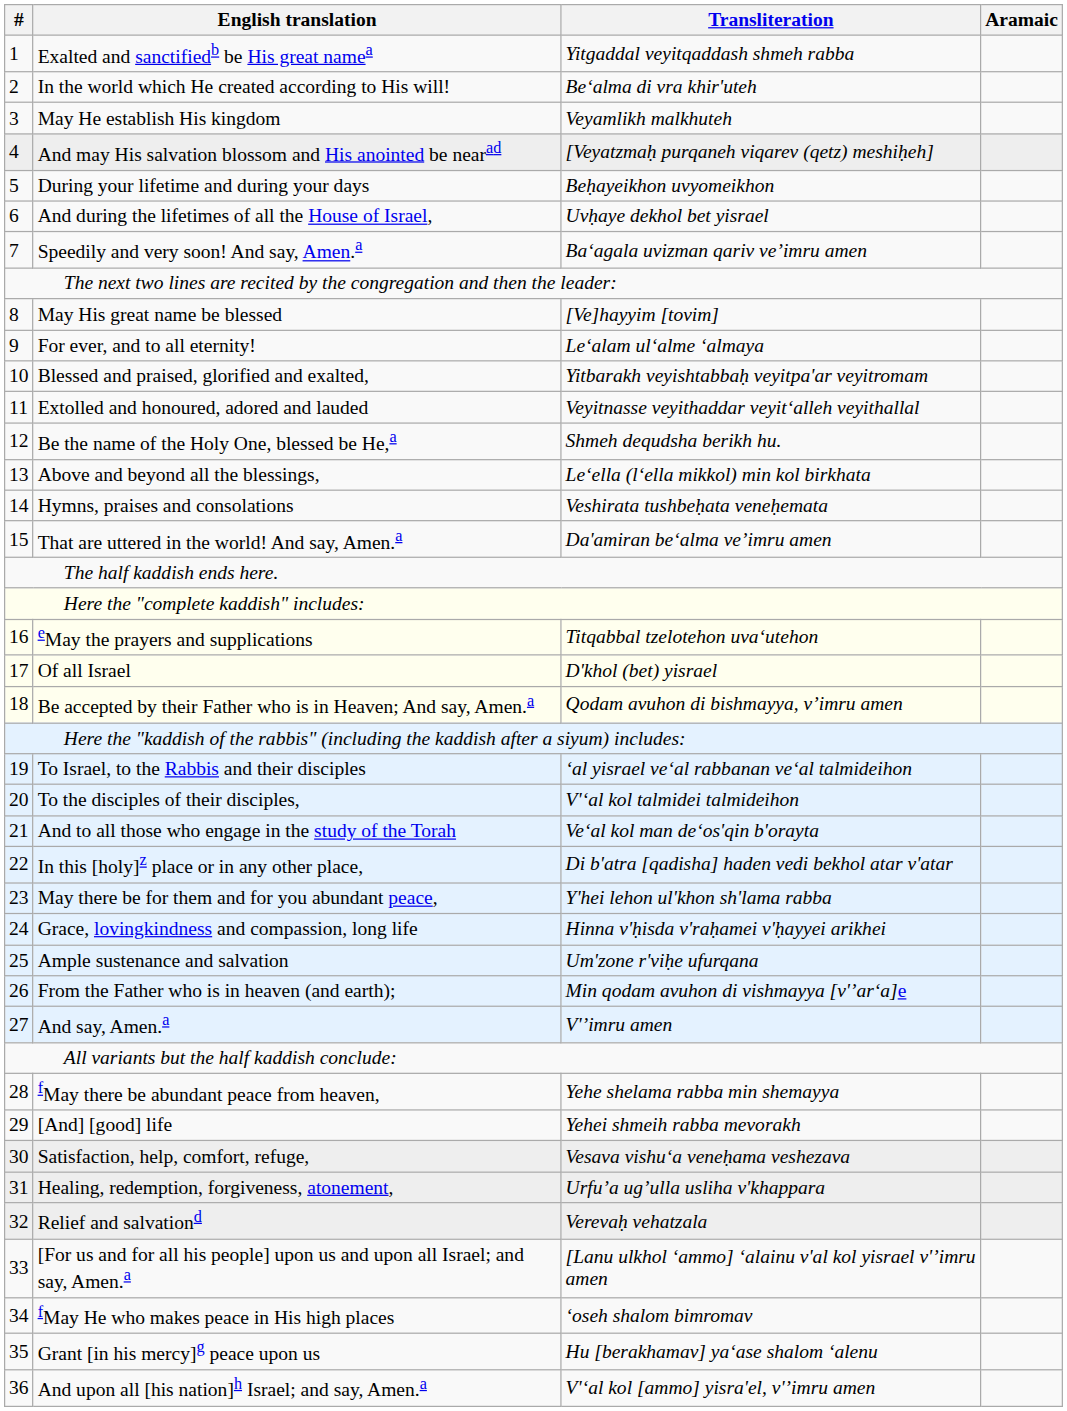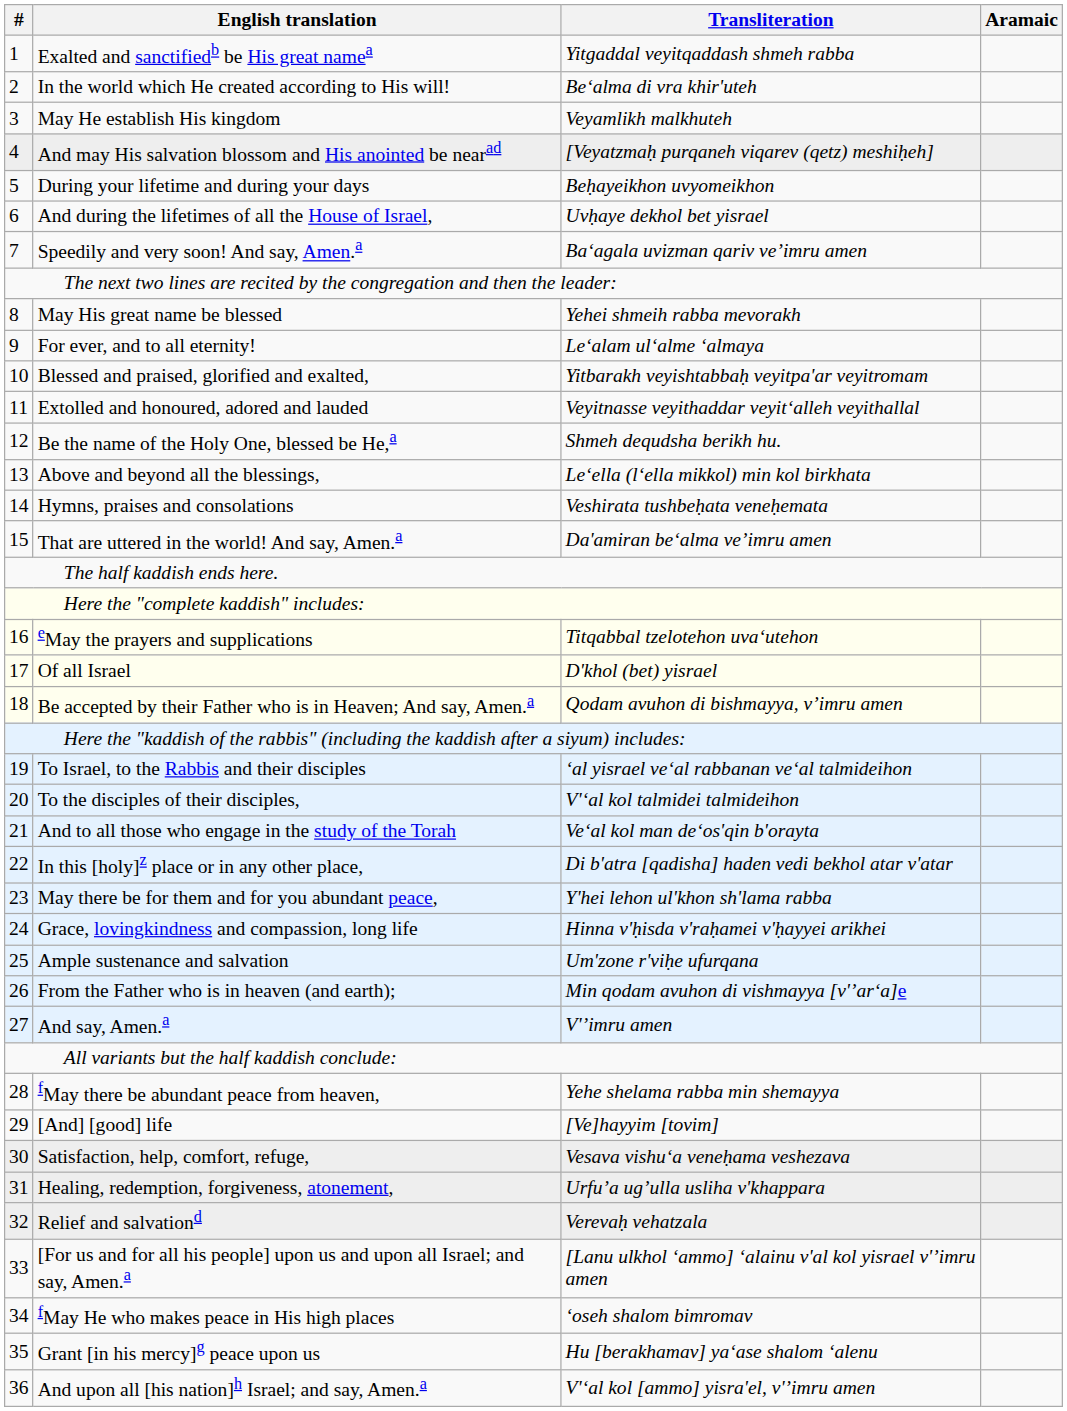May His great name be blessed | Transliteration: [Ve]hayyim [tovim] -> Yehei shmeih rabba mevorakh
[And] [good] life | Transliteration: Yehei shmeih rabba mevorakh -> [Ve]hayyim [tovim]
